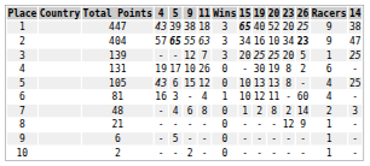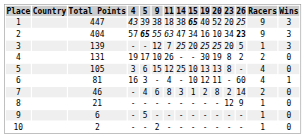columns swapped: 14 <-> Wins
row 5 | Racers: 6 -> 2
row 6 | 4: 43 -> 3
row 8 | Total Points: 48 -> 46
